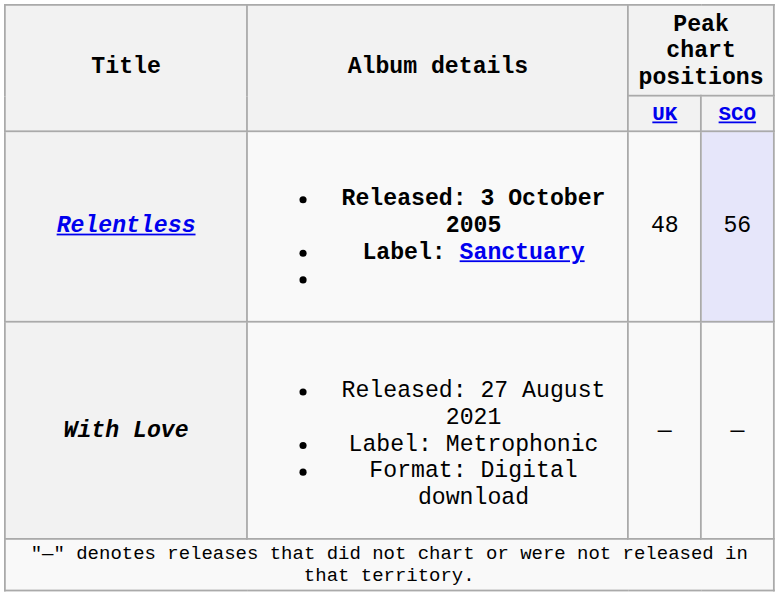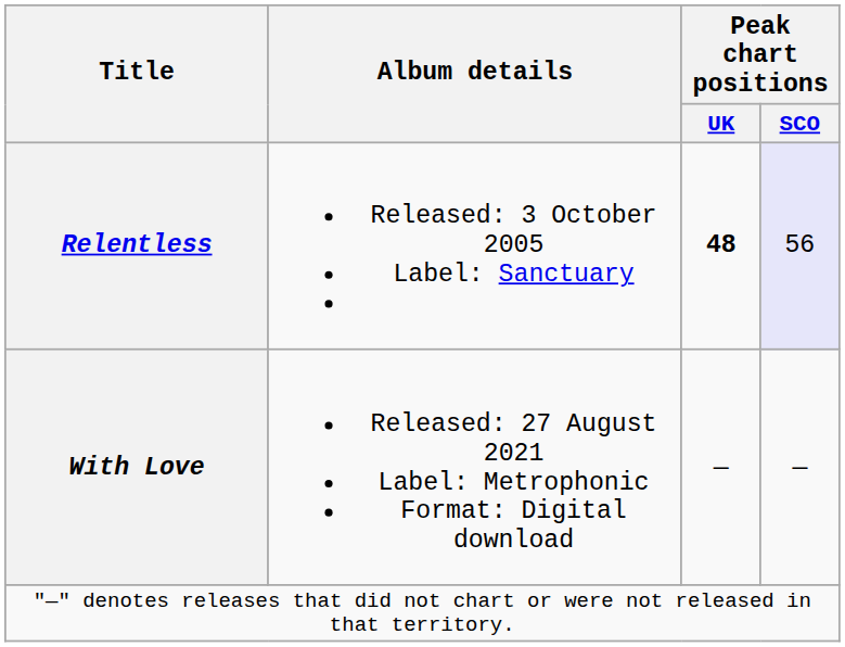Relentless | Album details: bold -> normal
Relentless | Peak chart positions / UK: normal -> bold
